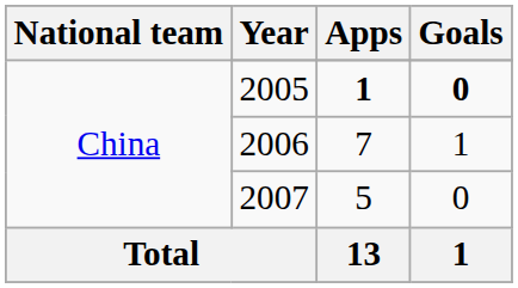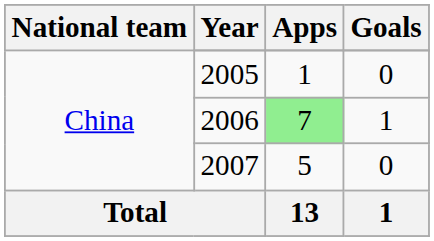2005 | Apps: bold -> normal
2005 | Goals: bold -> normal
2006 | Apps: no background -> lightgreen background
